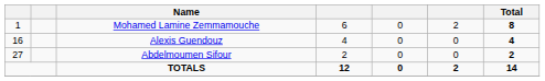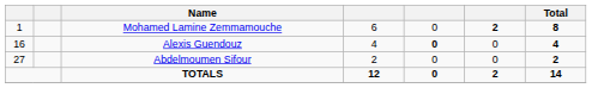Mohamed Lamine Zemmamouche | column 6: normal -> bold
Alexis Guendouz | column 5: normal -> bold
